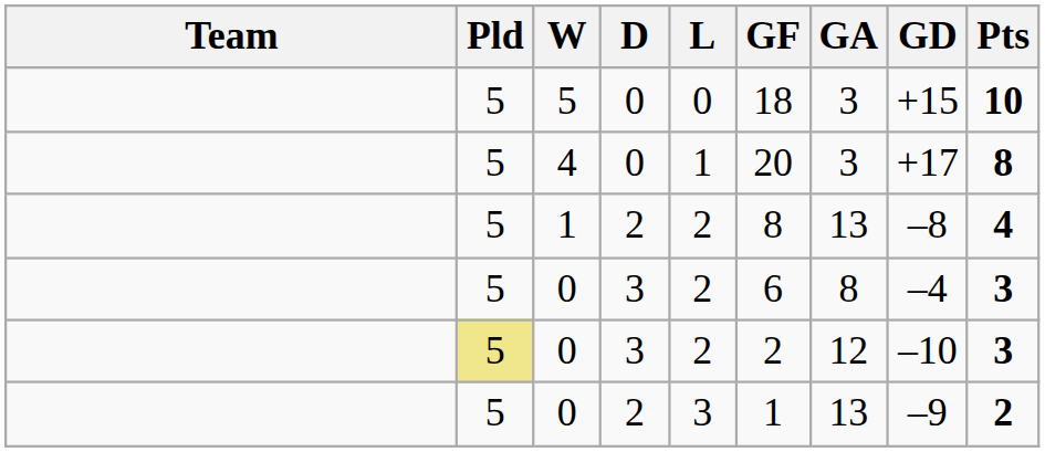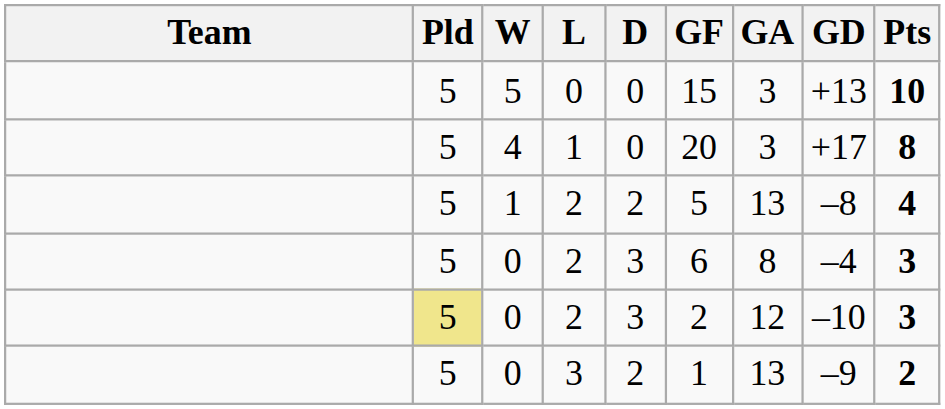columns swapped: D <-> L
row 2 | GF: 18 -> 15
row 2 | GD: +15 -> +13
row 4 | GF: 8 -> 5
